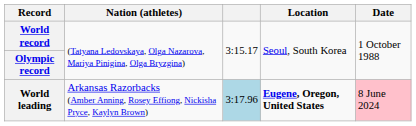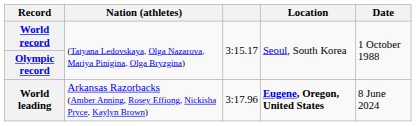World leading | column 3: lightblue background -> no background
World leading | Date: pink background -> no background
